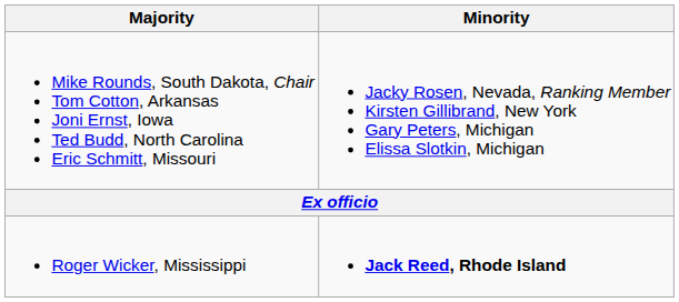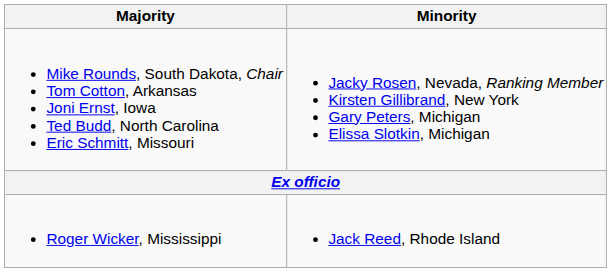Roger Wicker, Mississippi | Minority: bold -> normal
